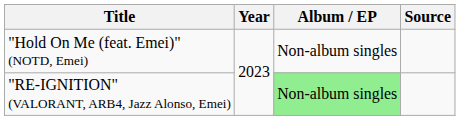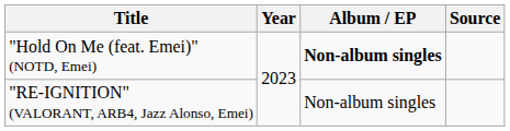"Hold On Me (feat. Emei)" (NOTD, Emei) | Album / EP: normal -> bold
"RE-IGNITION" (VALORANT, ARB4, Jazz Alonso, Emei) | Album / EP: lightgreen background -> no background
